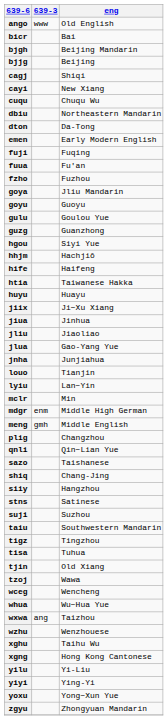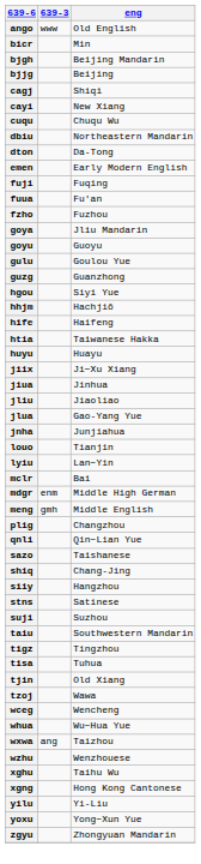bicr | eng: Bai -> Min
mclr | eng: Min -> Bai
- row: yiyi | Ying-Yi
